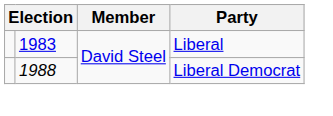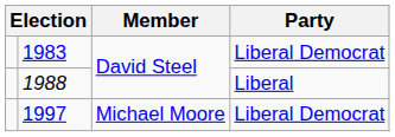1983 | Party: Liberal -> Liberal Democrat
1988 | Party: Liberal Democrat -> Liberal
+ row: 1997 | Michael Moore | Liberal Democrat
